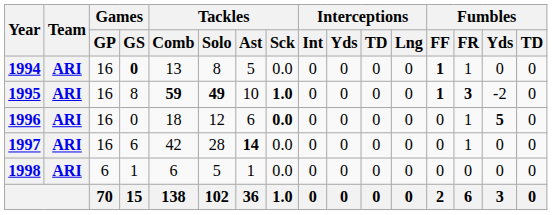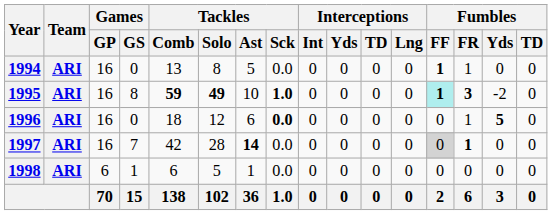1994 | Games / GS: bold -> normal
1995 | Fumbles / FF: no background -> paleturquoise background
1997 | Games / GS: 6 -> 7
1997 | Fumbles / FF: no background -> lightgrey background
1997 | Fumbles / FR: normal -> bold
